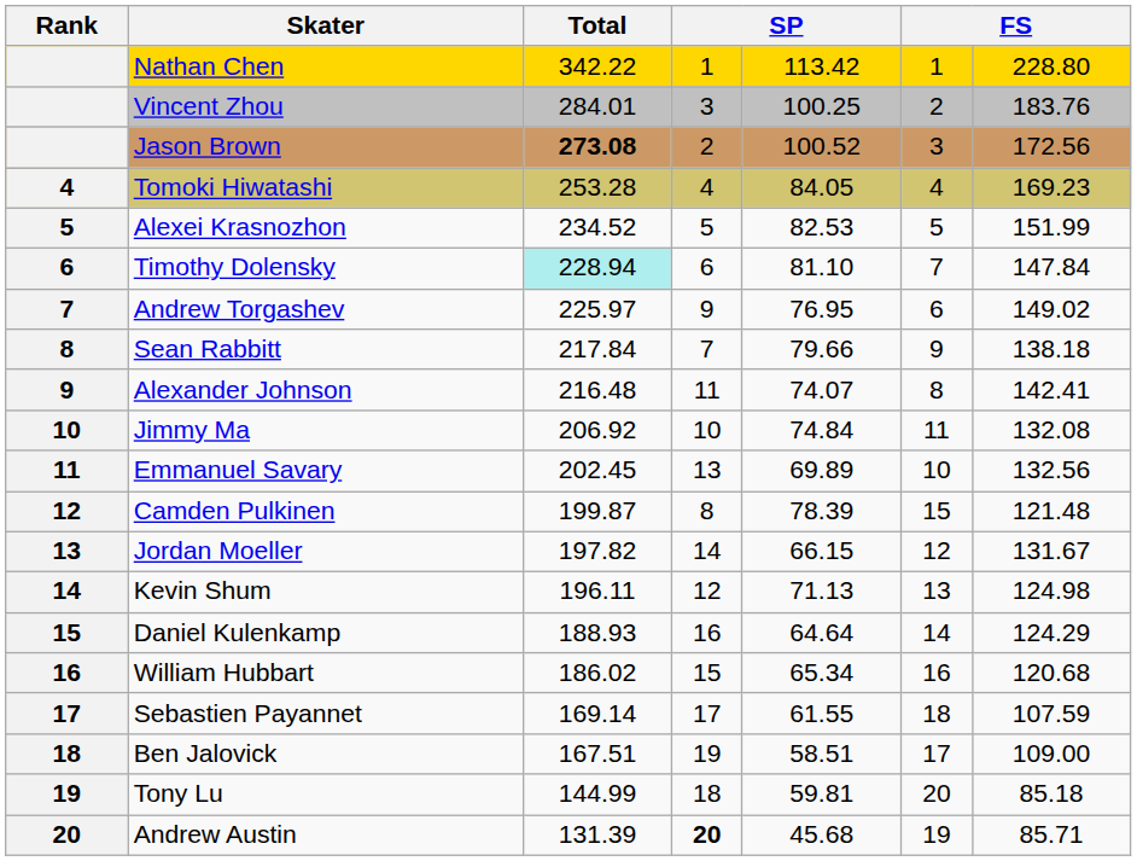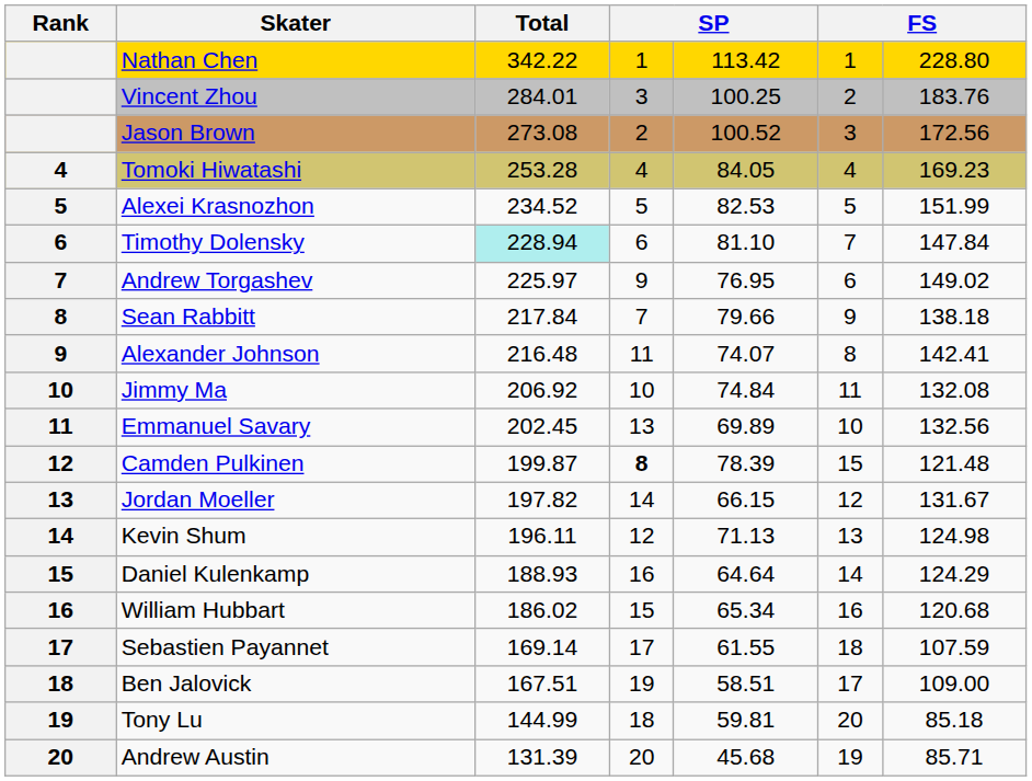Jason Brown | Total: bold -> normal
Camden Pulkinen | column 4: normal -> bold
Andrew Austin | column 4: bold -> normal
